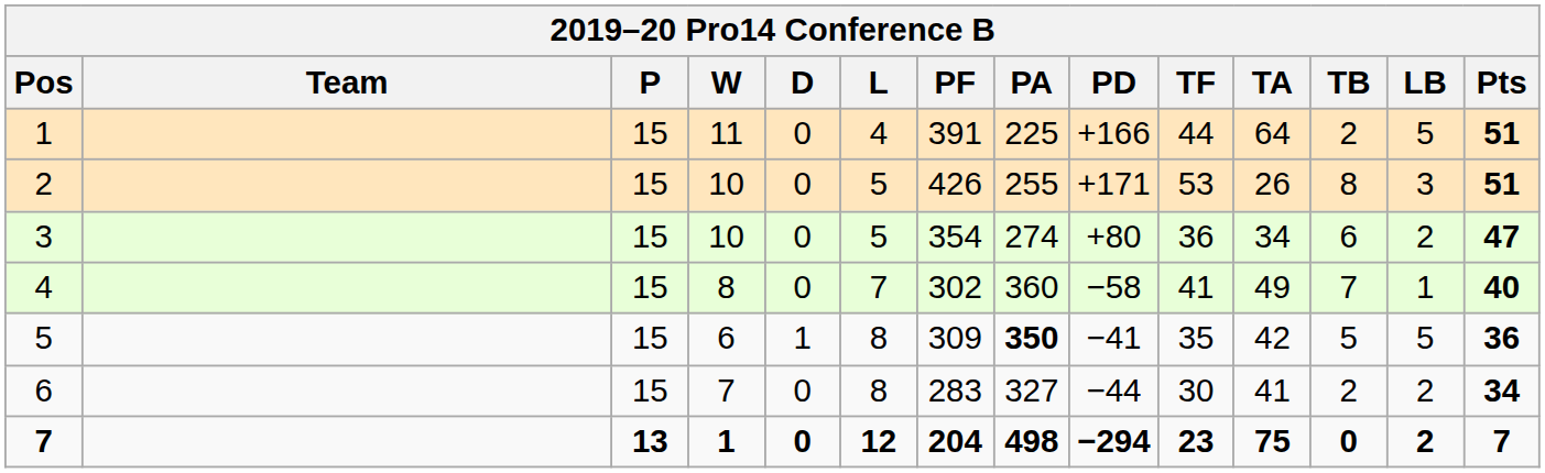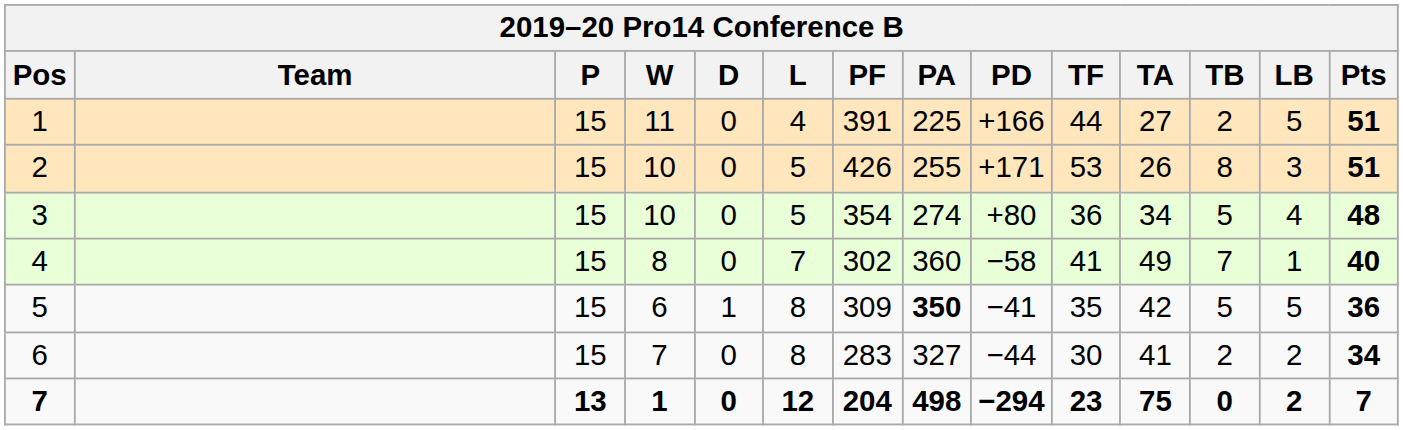row 3 | TA: 64 -> 27
row 5 | TB: 6 -> 5
row 5 | LB: 2 -> 4
row 5 | Pts: 47 -> 48
